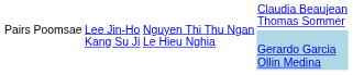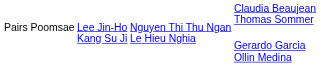row 2 | column 4: lightblue background -> no background
